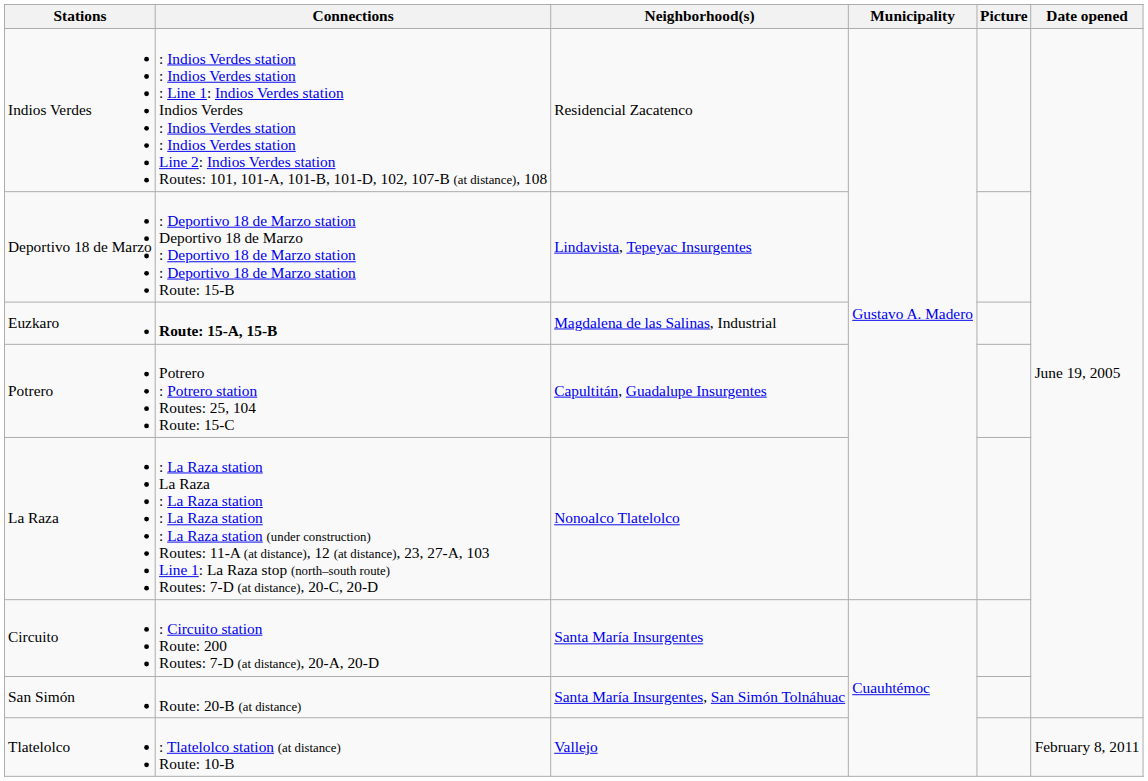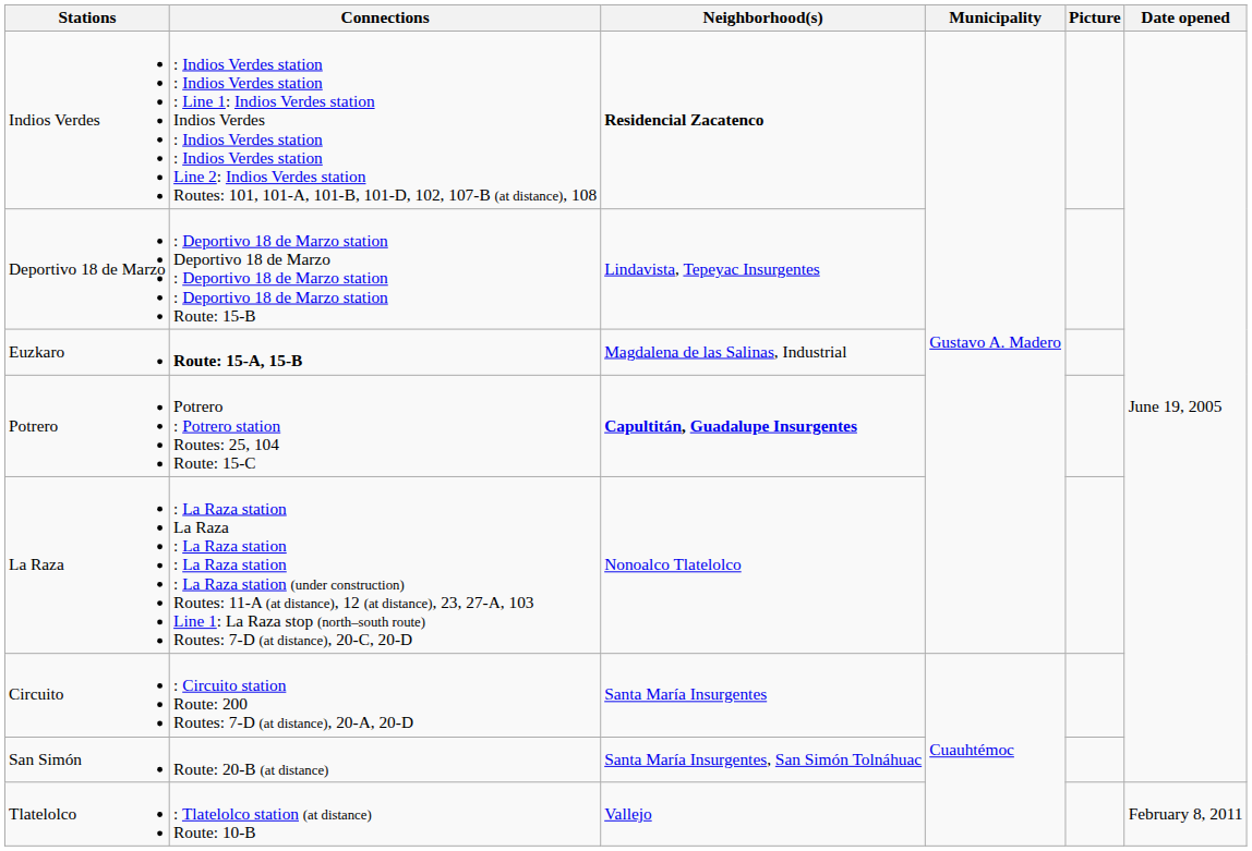Indios Verdes | Neighborhood(s): normal -> bold
Potrero | Neighborhood(s): normal -> bold
